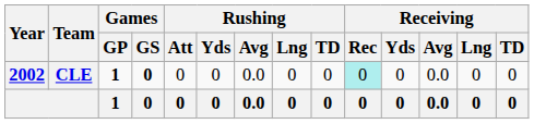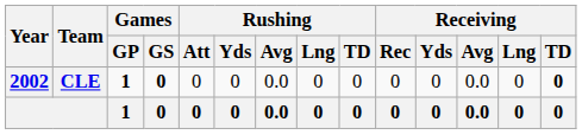CLE | Receiving / Rec: paleturquoise background -> no background
CLE | Receiving / TD: normal -> bold
